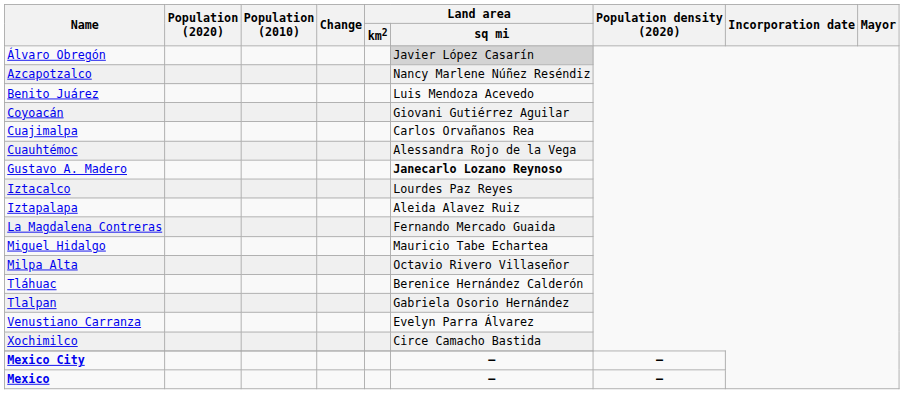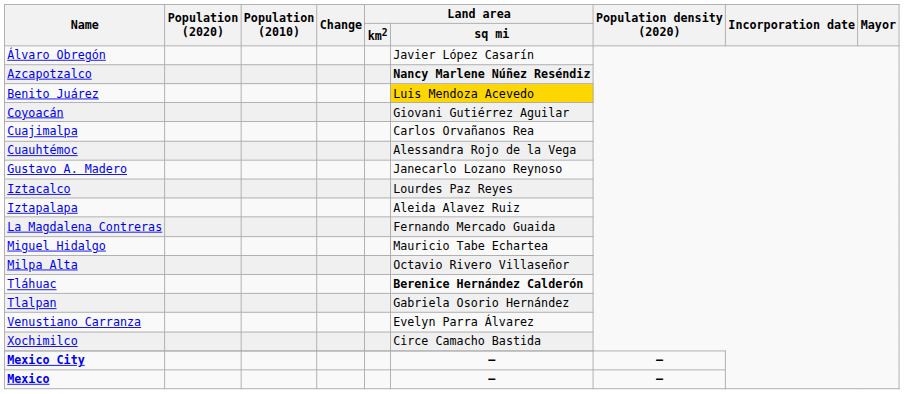Álvaro Obregón | Land area / sq mi: lightgrey background -> no background
Azcapotzalco | Land area / sq mi: normal -> bold
Benito Juárez | Land area / sq mi: no background -> gold background
Gustavo A. Madero | Land area / sq mi: bold -> normal
Tláhuac | Land area / sq mi: normal -> bold
